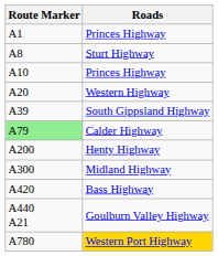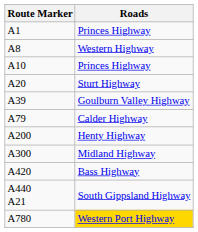row 3 | Roads: Sturt Highway -> Western Highway
row 5 | Roads: Western Highway -> Sturt Highway
row 6 | Roads: South Gippsland Highway -> Goulburn Valley Highway
row 7 | Route Marker: lightgreen background -> no background
row 11 | Roads: Goulburn Valley Highway -> South Gippsland Highway
